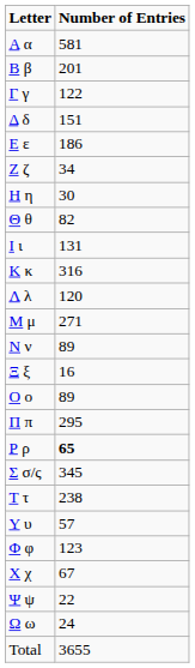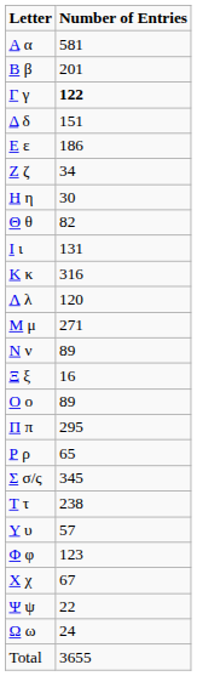Γ γ | Number of Entries: normal -> bold
Ρ ρ | Number of Entries: bold -> normal
